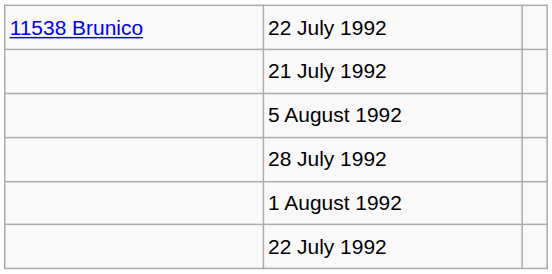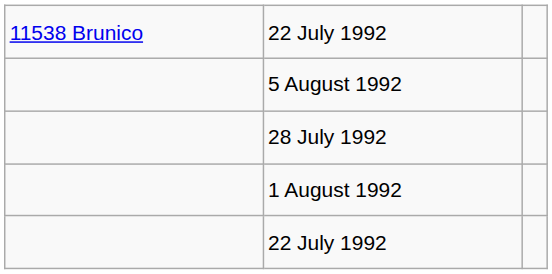- row: 21 July 1992
